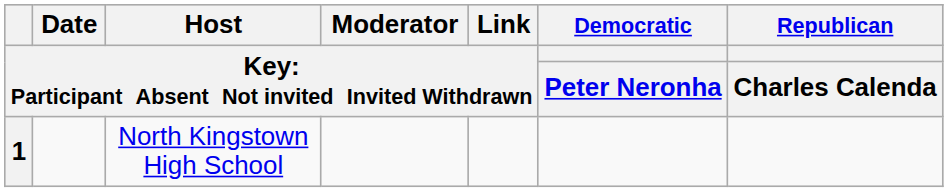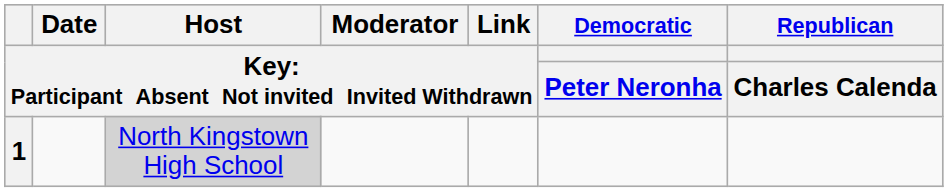1 | column 3: no background -> lightgrey background
